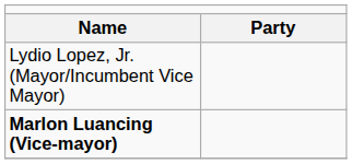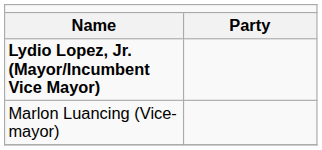Lydio Lopez, Jr. (Mayor/Incumbent Vice Mayor) | column 1: normal -> bold
Marlon Luancing (Vice-mayor) | column 1: bold -> normal
